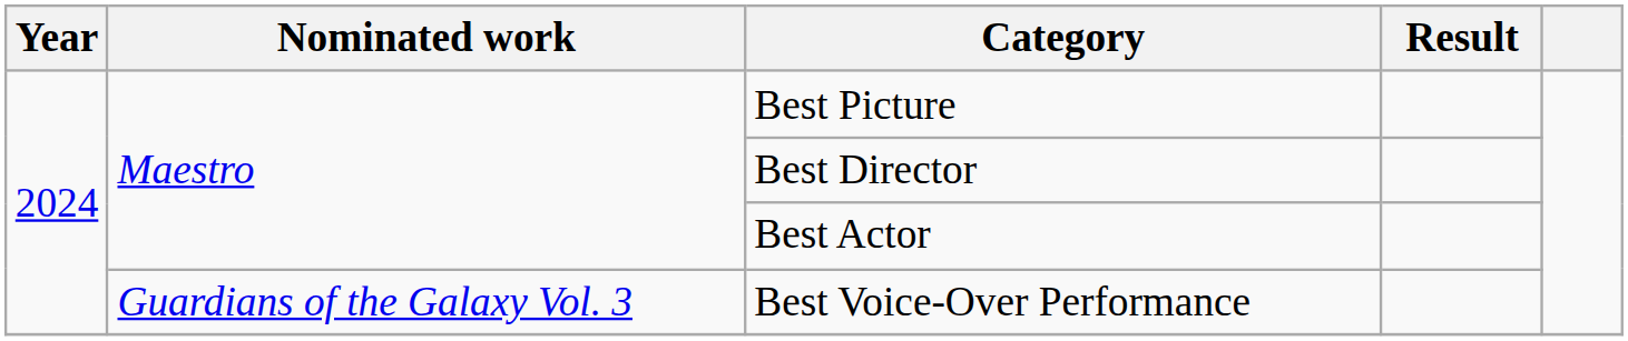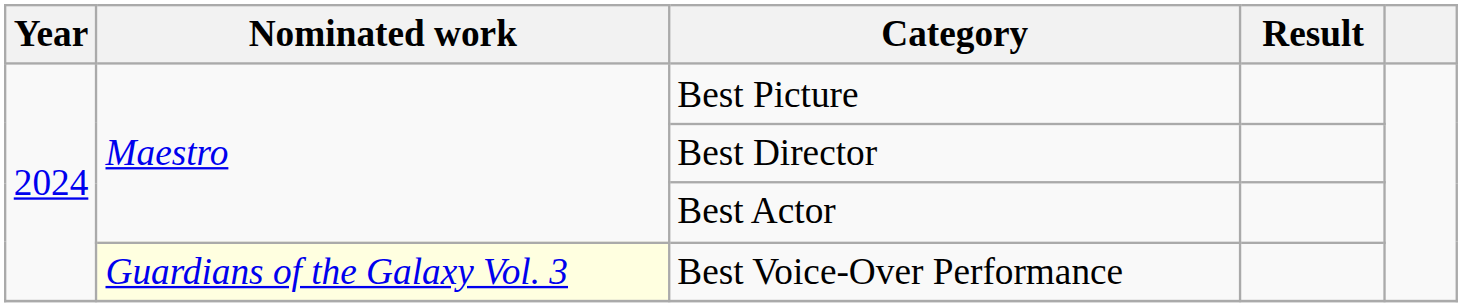Best Voice-Over Performance | Nominated work: no background -> lightyellow background
